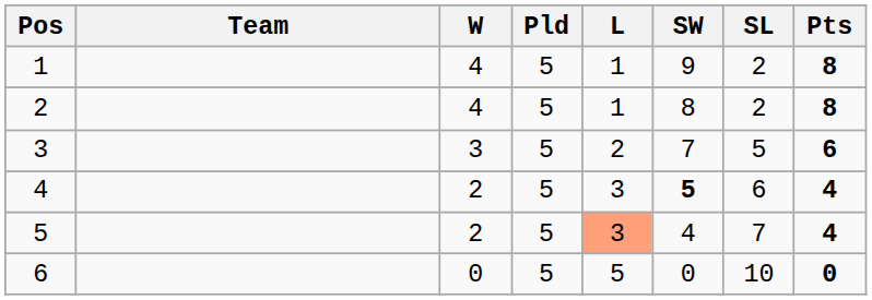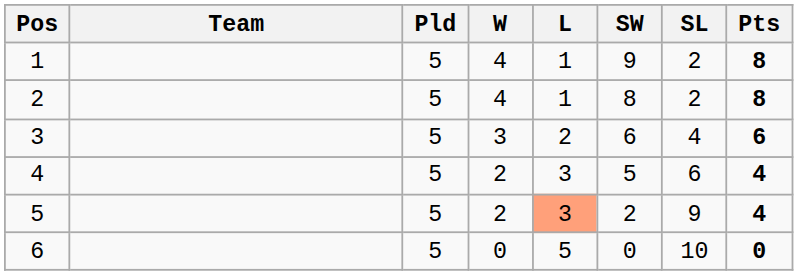columns swapped: Pld <-> W
row 4 | SW: 7 -> 6
row 4 | SL: 5 -> 4
row 5 | SW: bold -> normal
row 6 | SW: 4 -> 2
row 6 | SL: 7 -> 9
